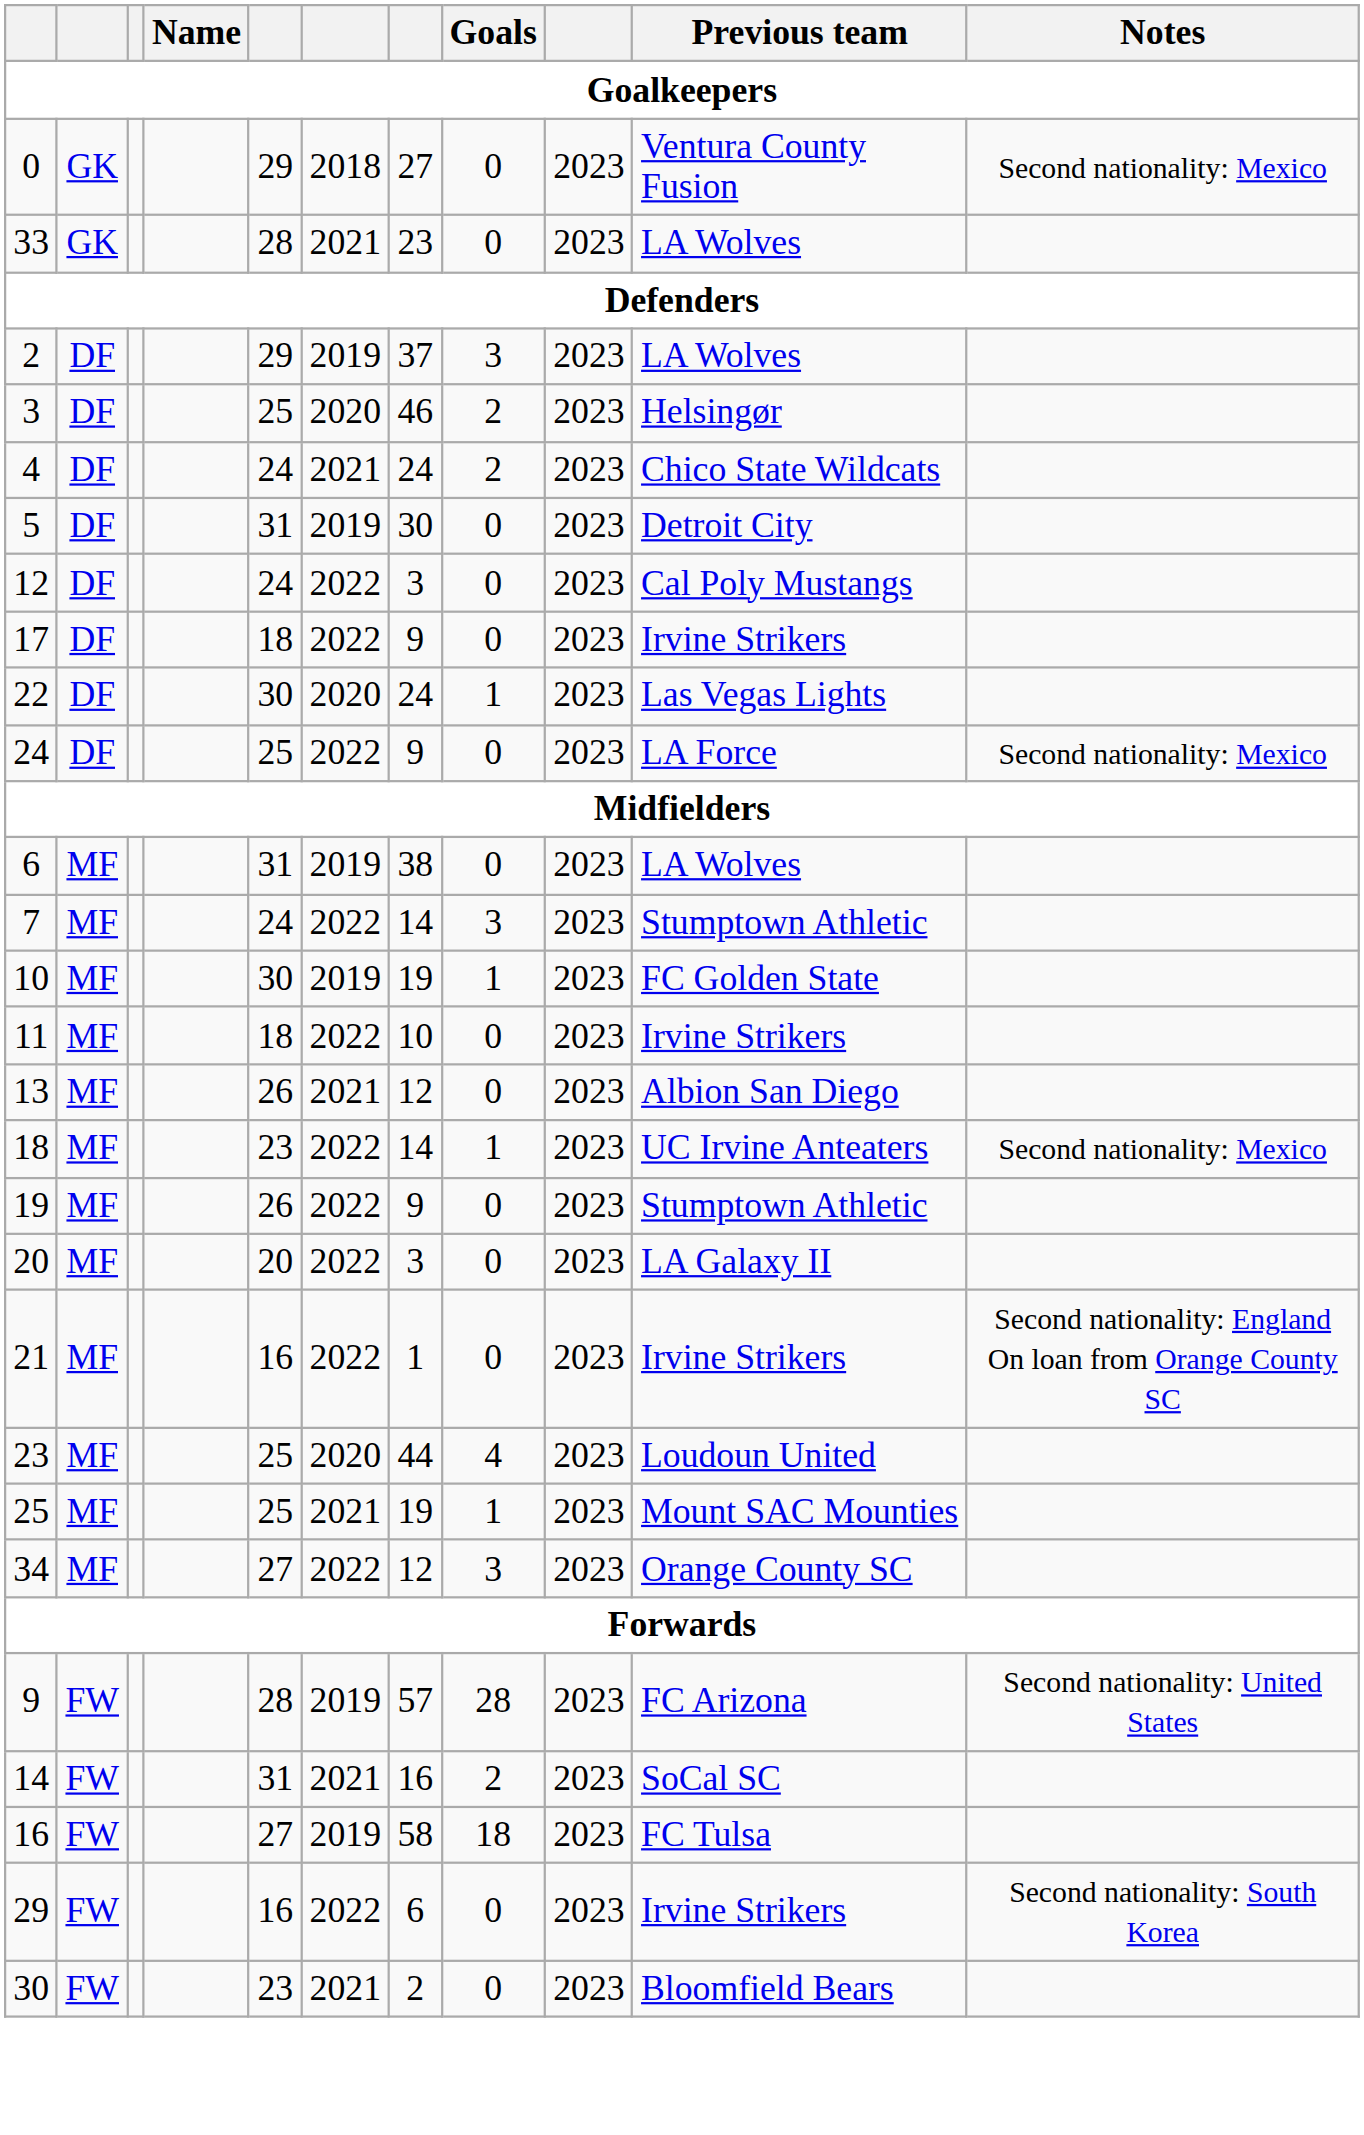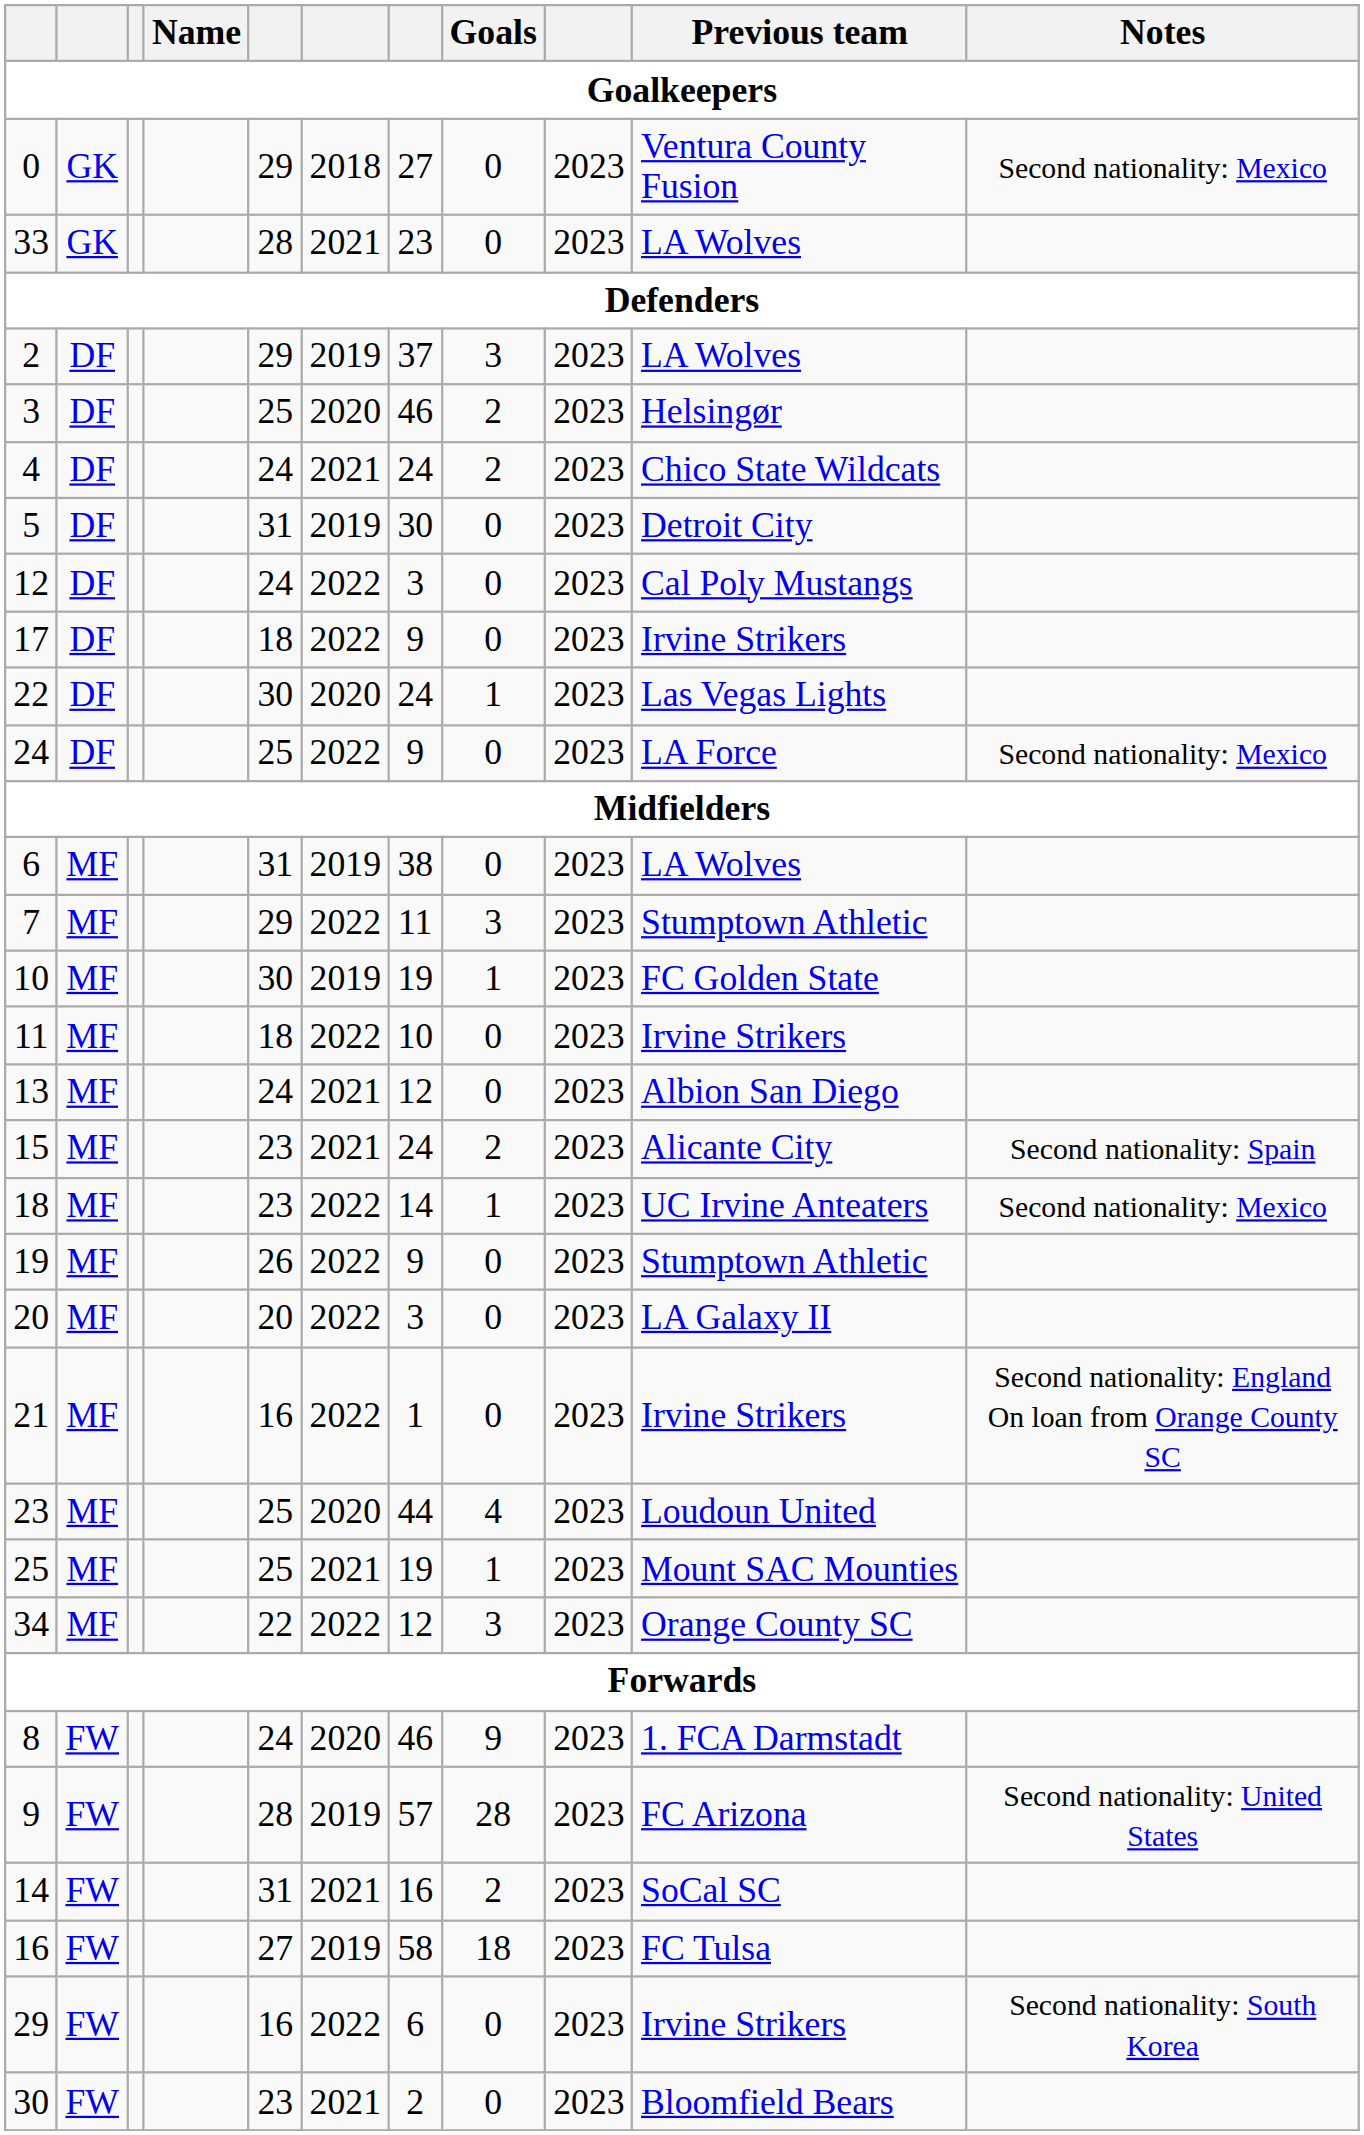7 | column 5: 24 -> 29
7 | column 7: 14 -> 11
13 | column 5: 26 -> 24
+ row: 15 | MF | 23 | 2021 | 24 | 2 | 2023 | Alicante City | Second nationality: Spain
34 | column 5: 27 -> 22
+ row: 8 | FW | 24 | 2020 | 46 | 9 | 2023 | 1. FCA Darmstadt
